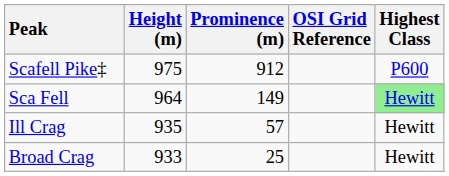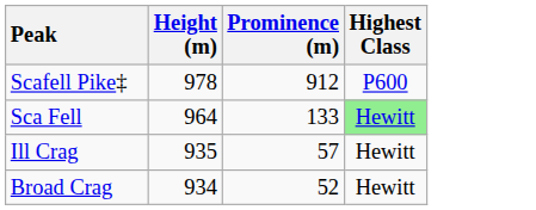- column: OSI Grid Reference
Scafell Pike‡ | Height (m): 975 -> 978
Sca Fell | Prominence (m): 149 -> 133
Broad Crag | Height (m): 933 -> 934
Broad Crag | Prominence (m): 25 -> 52
